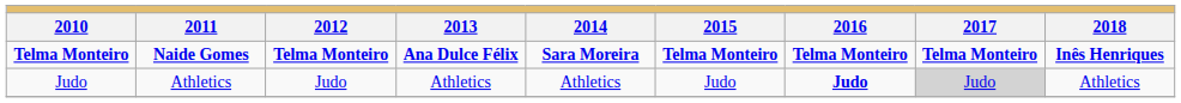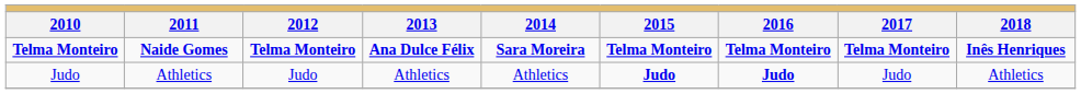row 4 | column 6: normal -> bold
row 4 | column 8: lightgrey background -> no background
